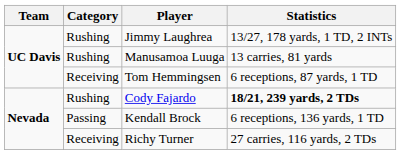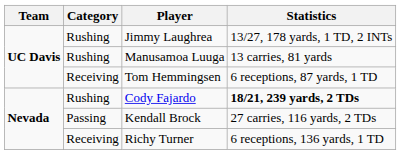Kendall Brock | Statistics: 6 receptions, 136 yards, 1 TD -> 27 carries, 116 yards, 2 TDs
Richy Turner | Statistics: 27 carries, 116 yards, 2 TDs -> 6 receptions, 136 yards, 1 TD
